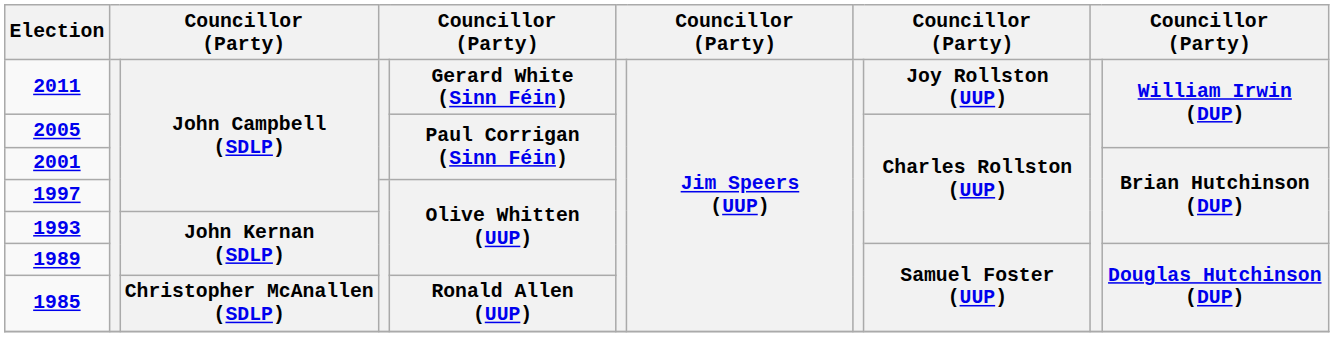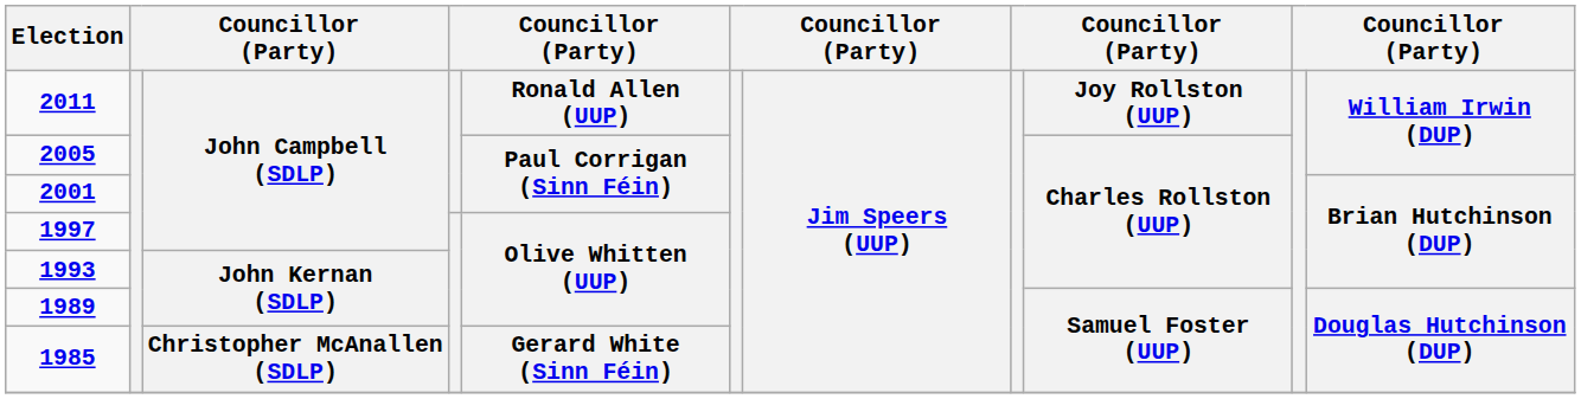2011 | column 5: Gerard White (Sinn Féin) -> Ronald Allen (UUP)
1985 | column 5: Ronald Allen (UUP) -> Gerard White (Sinn Féin)
